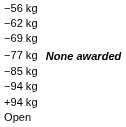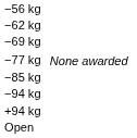−77 kg / None awarded | column 2: bold -> normal
